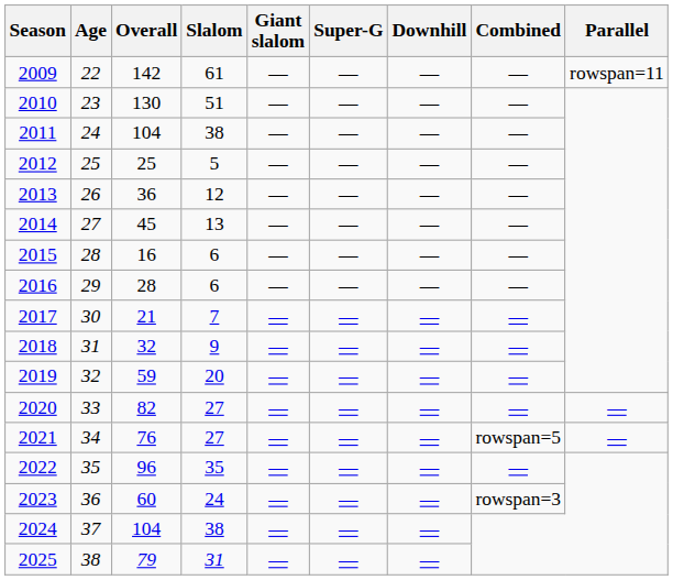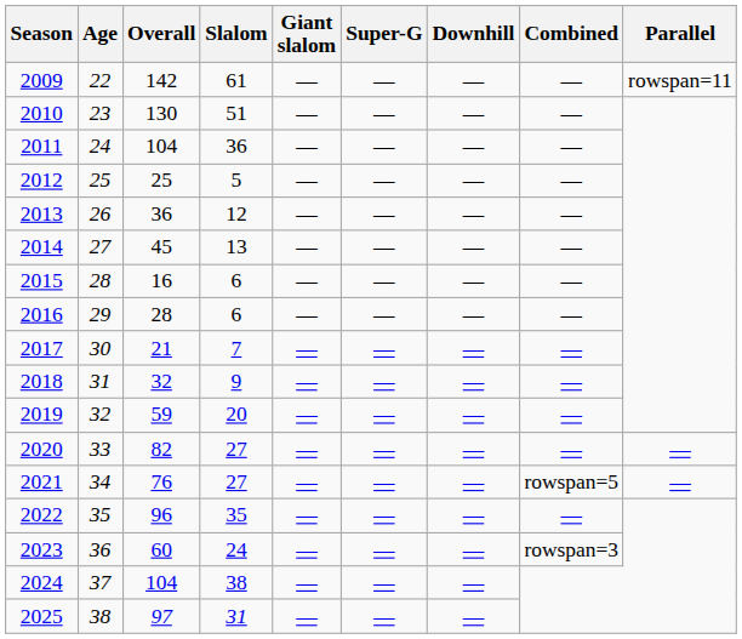2011 | Slalom: 38 -> 36
2025 | Overall: 79 -> 97
